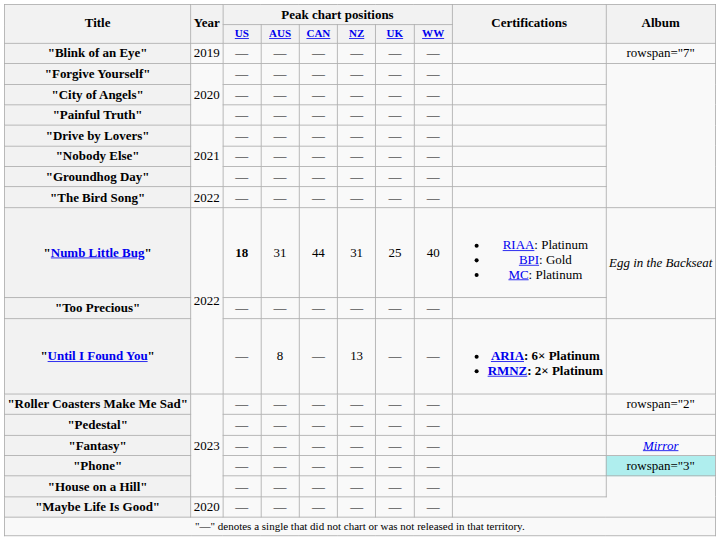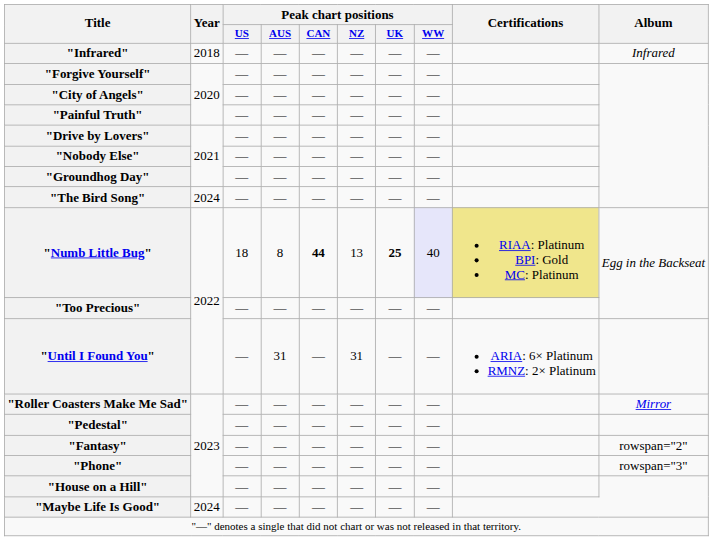+ row: "Infrared" | 2018 | — | — | — | — | — | — | Infrared
- row: "Blink of an Eye" | 2019 | — | — | — | — | — | — | rowspan="7"
"The Bird Song" | Year: 2022 -> 2024
"Numb Little Bug" | Peak chart positions / US: bold -> normal
"Numb Little Bug" | Peak chart positions / AUS: 31 -> 8
"Numb Little Bug" | Peak chart positions / CAN: normal -> bold
"Numb Little Bug" | Peak chart positions / NZ: 31 -> 13
"Numb Little Bug" | Peak chart positions / UK: normal -> bold
"Numb Little Bug" | Peak chart positions / WW: no background -> lavender background
"Numb Little Bug" | Certifications: no background -> khaki background
"Until I Found You" | Peak chart positions / AUS: 8 -> 31
"Until I Found You" | Peak chart positions / NZ: 13 -> 31
"Until I Found You" | Certifications: bold -> normal
"Roller Coasters Make Me Sad" | Album: rowspan="2" -> Mirror
"Fantasy" | Album: Mirror -> rowspan="2"
"Phone" | Album: paleturquoise background -> no background
"Maybe Life Is Good" | Year: 2020 -> 2024
